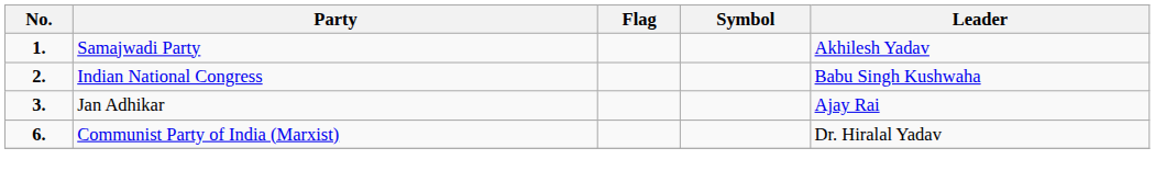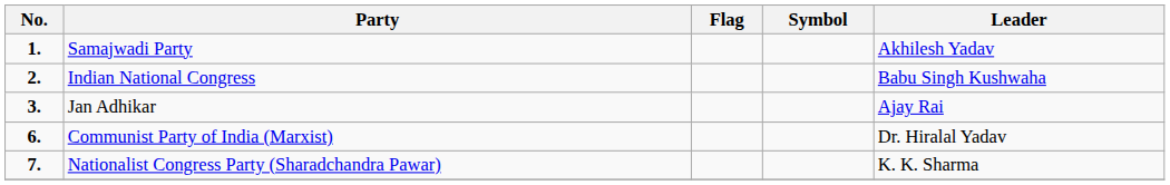+ row: 7. | Nationalist Congress Party (Sharadchandra Pawar) | K. K. Sharma
